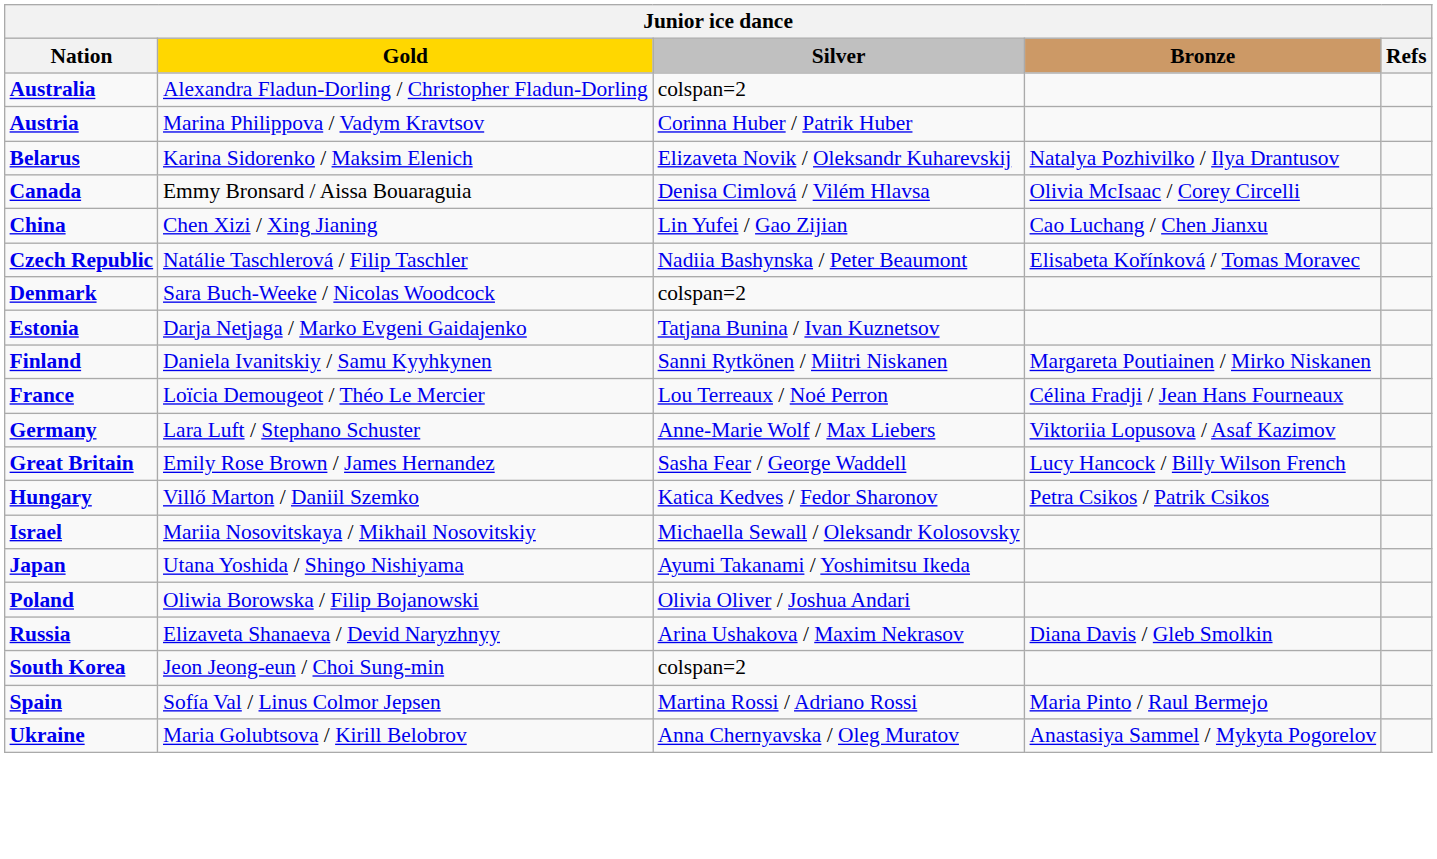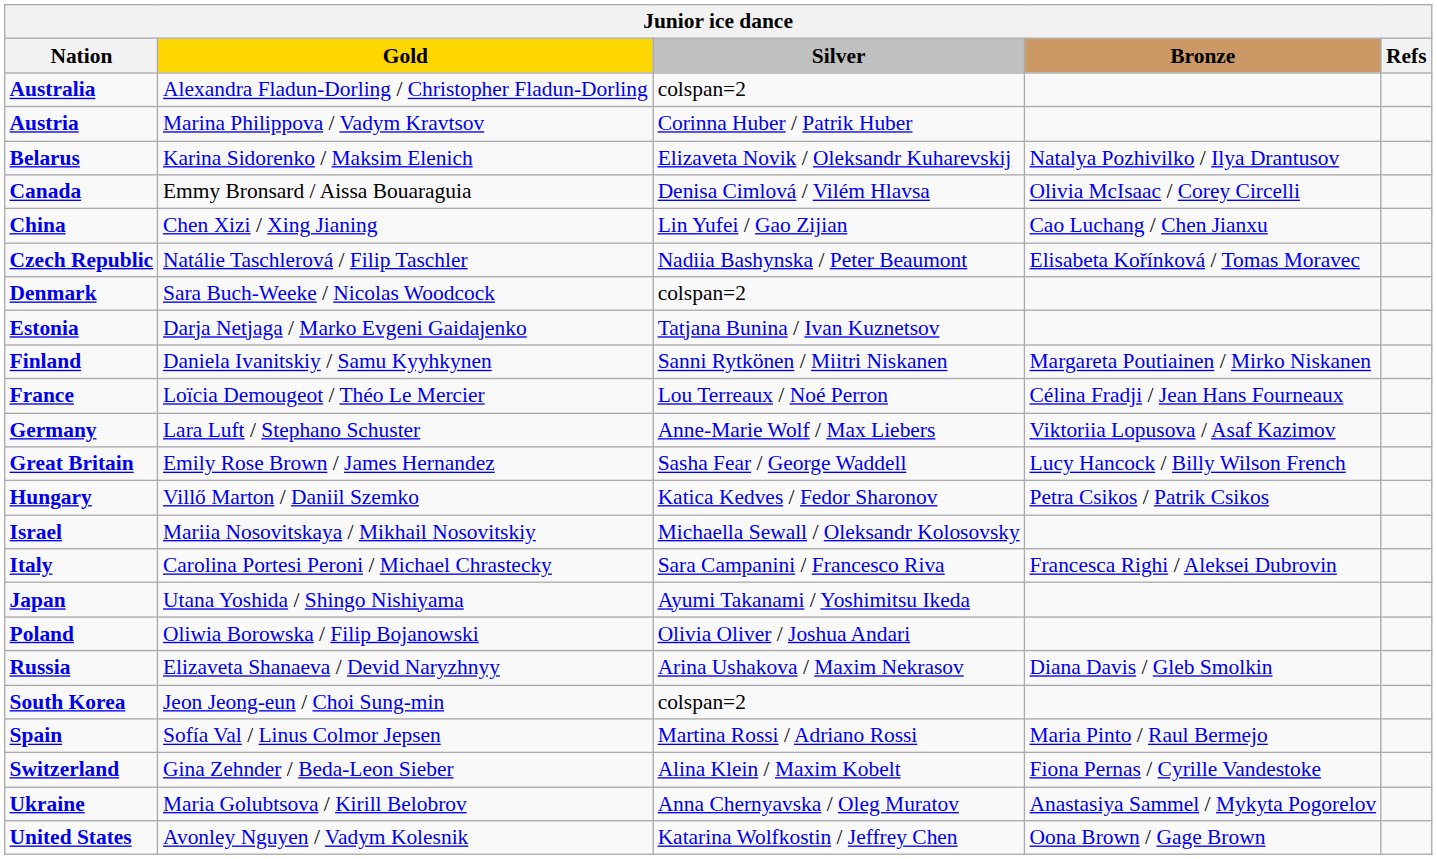+ row: Italy | Carolina Portesi Peroni / Michael Chrastecky | Sara Campanini / Francesco Riva | Francesca Righi / Aleksei Dubrovin
+ row: Switzerland | Gina Zehnder / Beda-Leon Sieber | Alina Klein / Maxim Kobelt | Fiona Pernas / Cyrille Vandestoke
+ row: United States | Avonley Nguyen / Vadym Kolesnik | Katarina Wolfkostin / Jeffrey Chen | Oona Brown / Gage Brown
